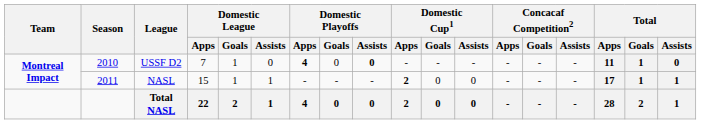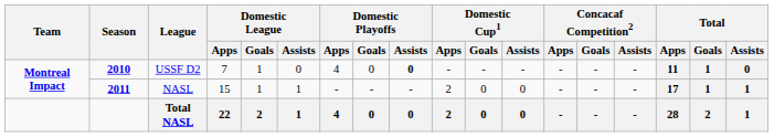USSF D2 | Season: normal -> bold
USSF D2 | Domestic Playoffs / Apps: bold -> normal
NASL | Season: normal -> bold
NASL | Domestic Cup1 / Apps: bold -> normal
